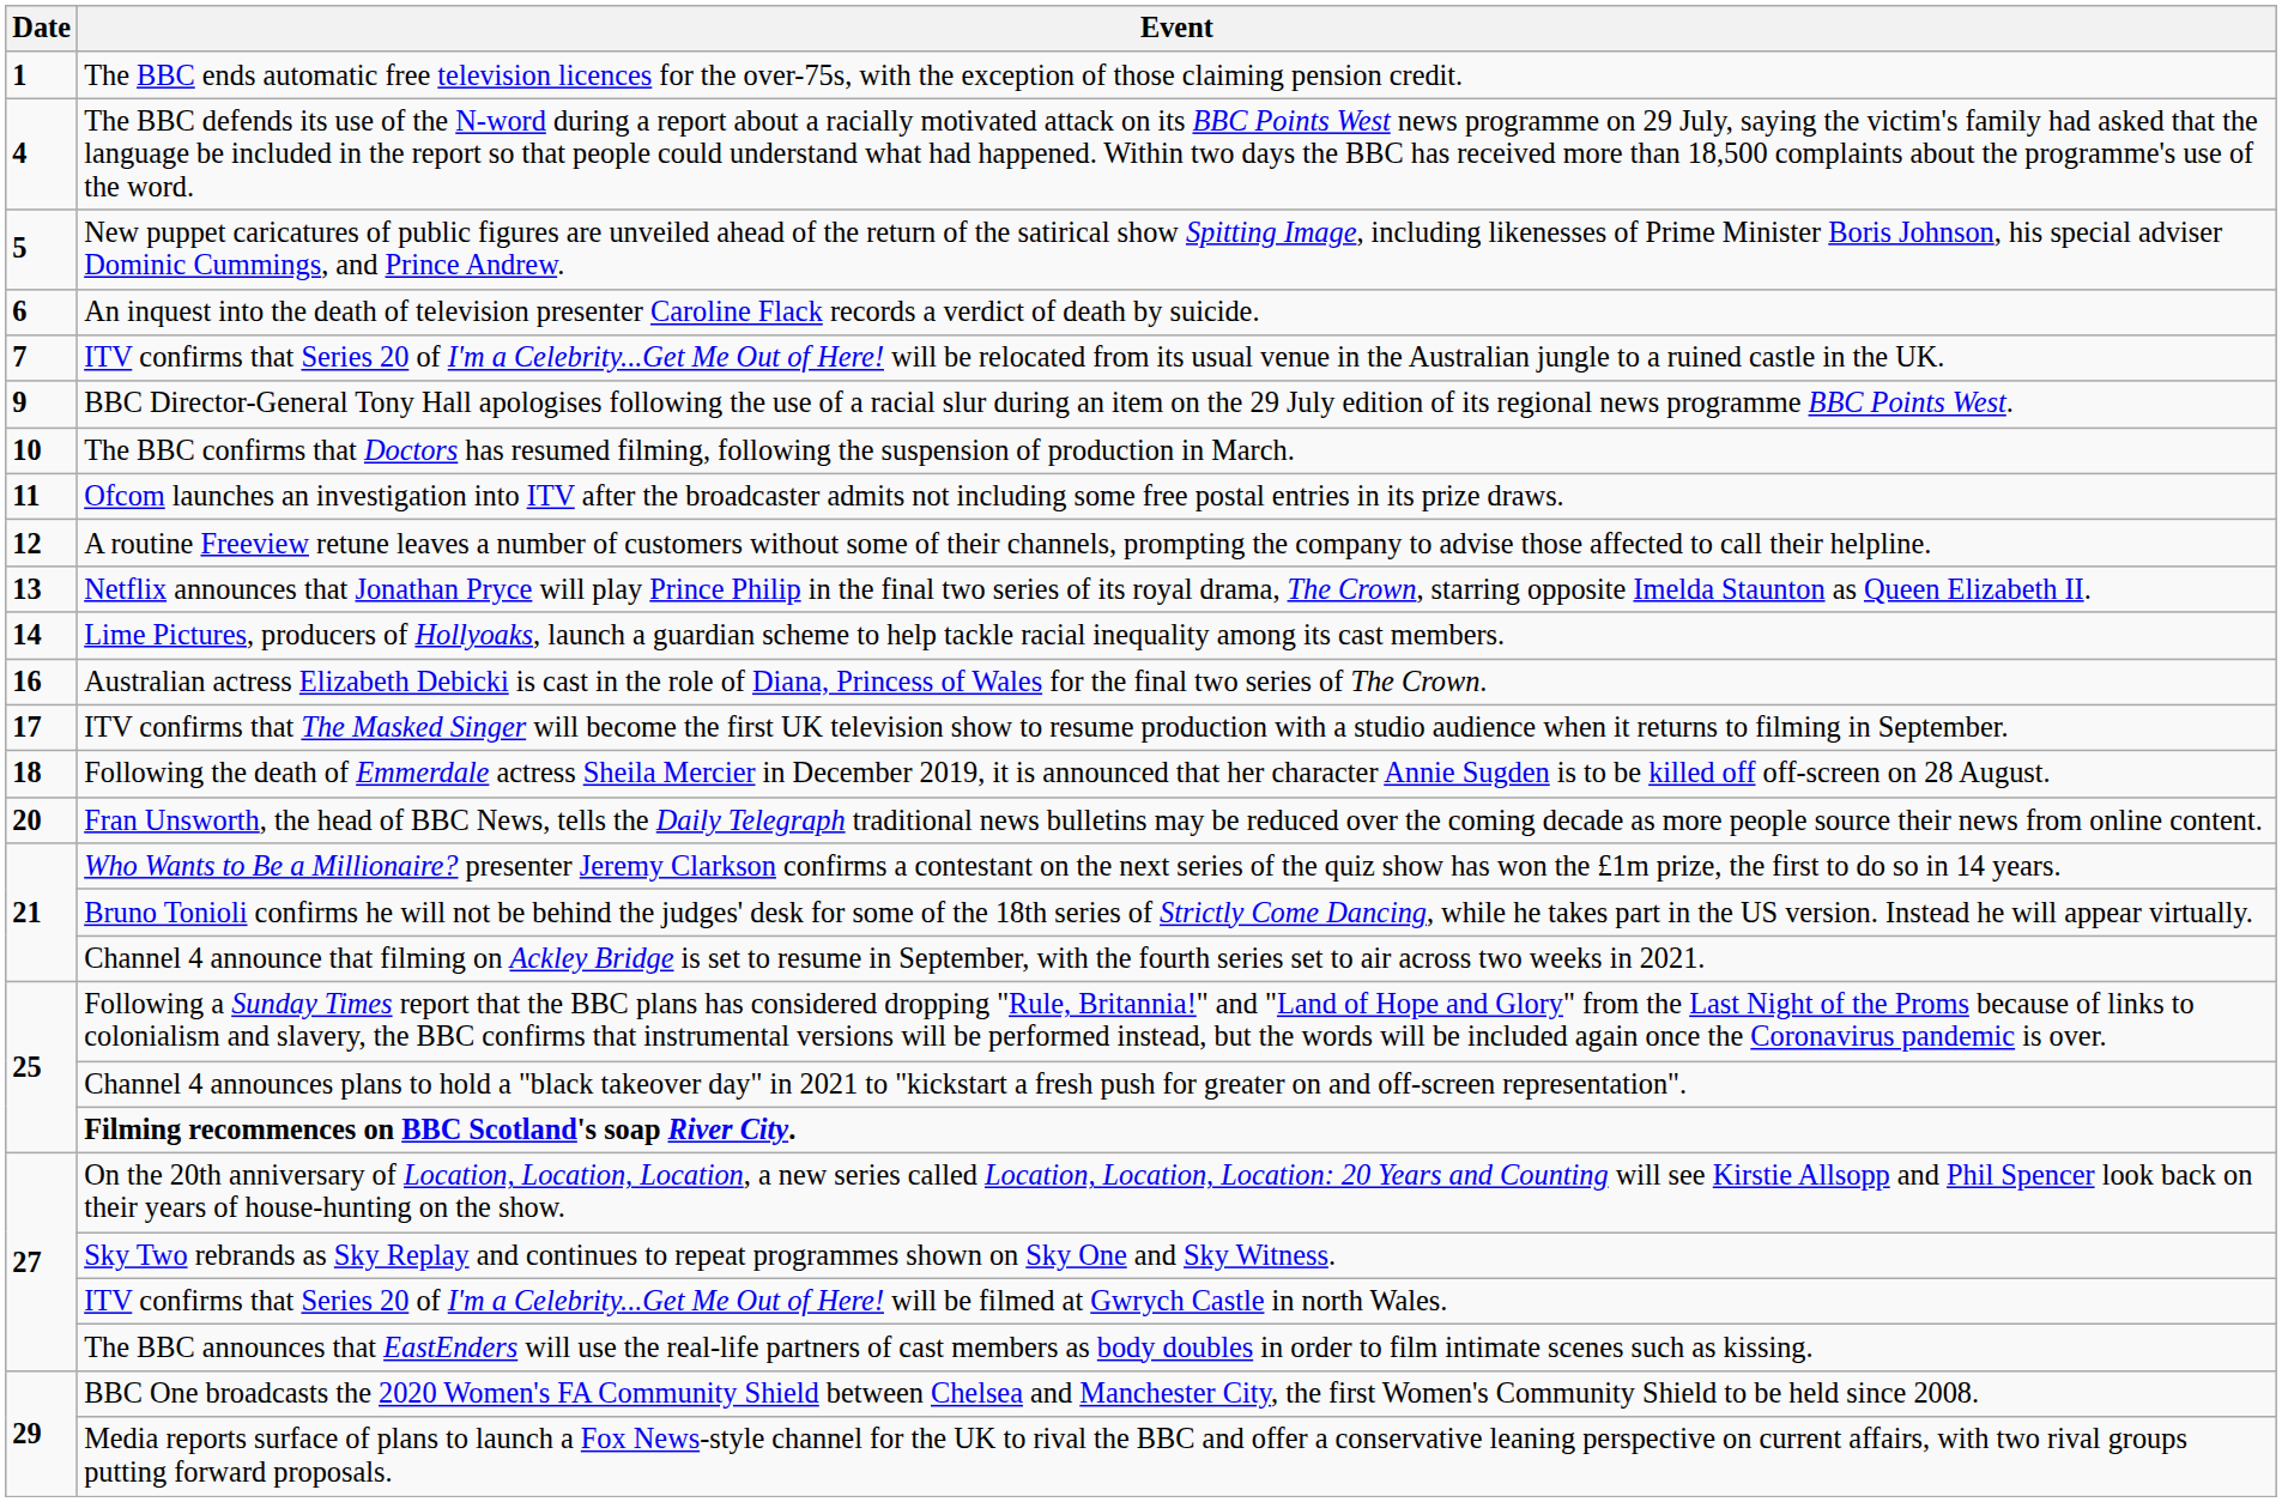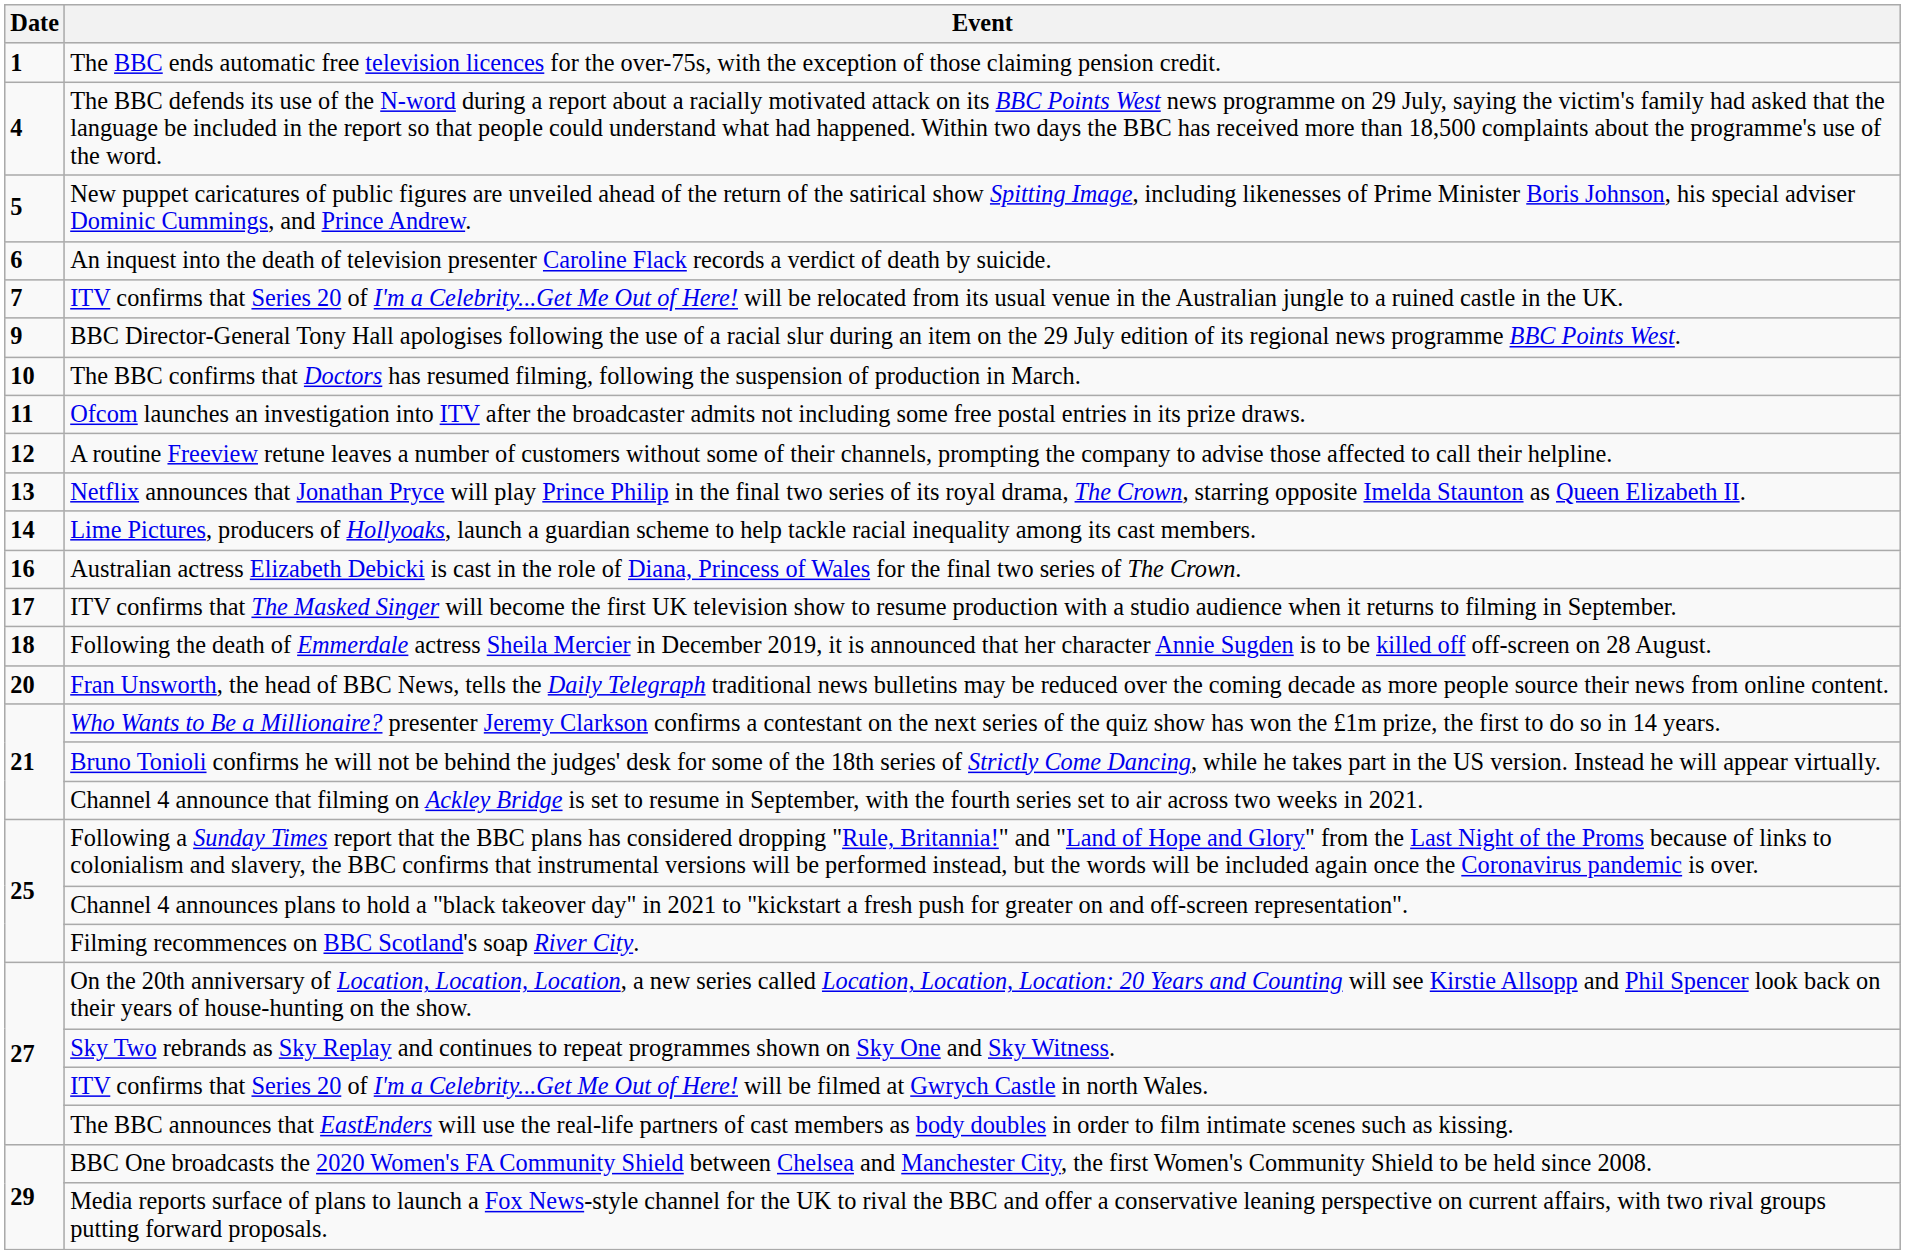Filming recommences on BBC Scotland's soap River City. | Event: bold -> normal
